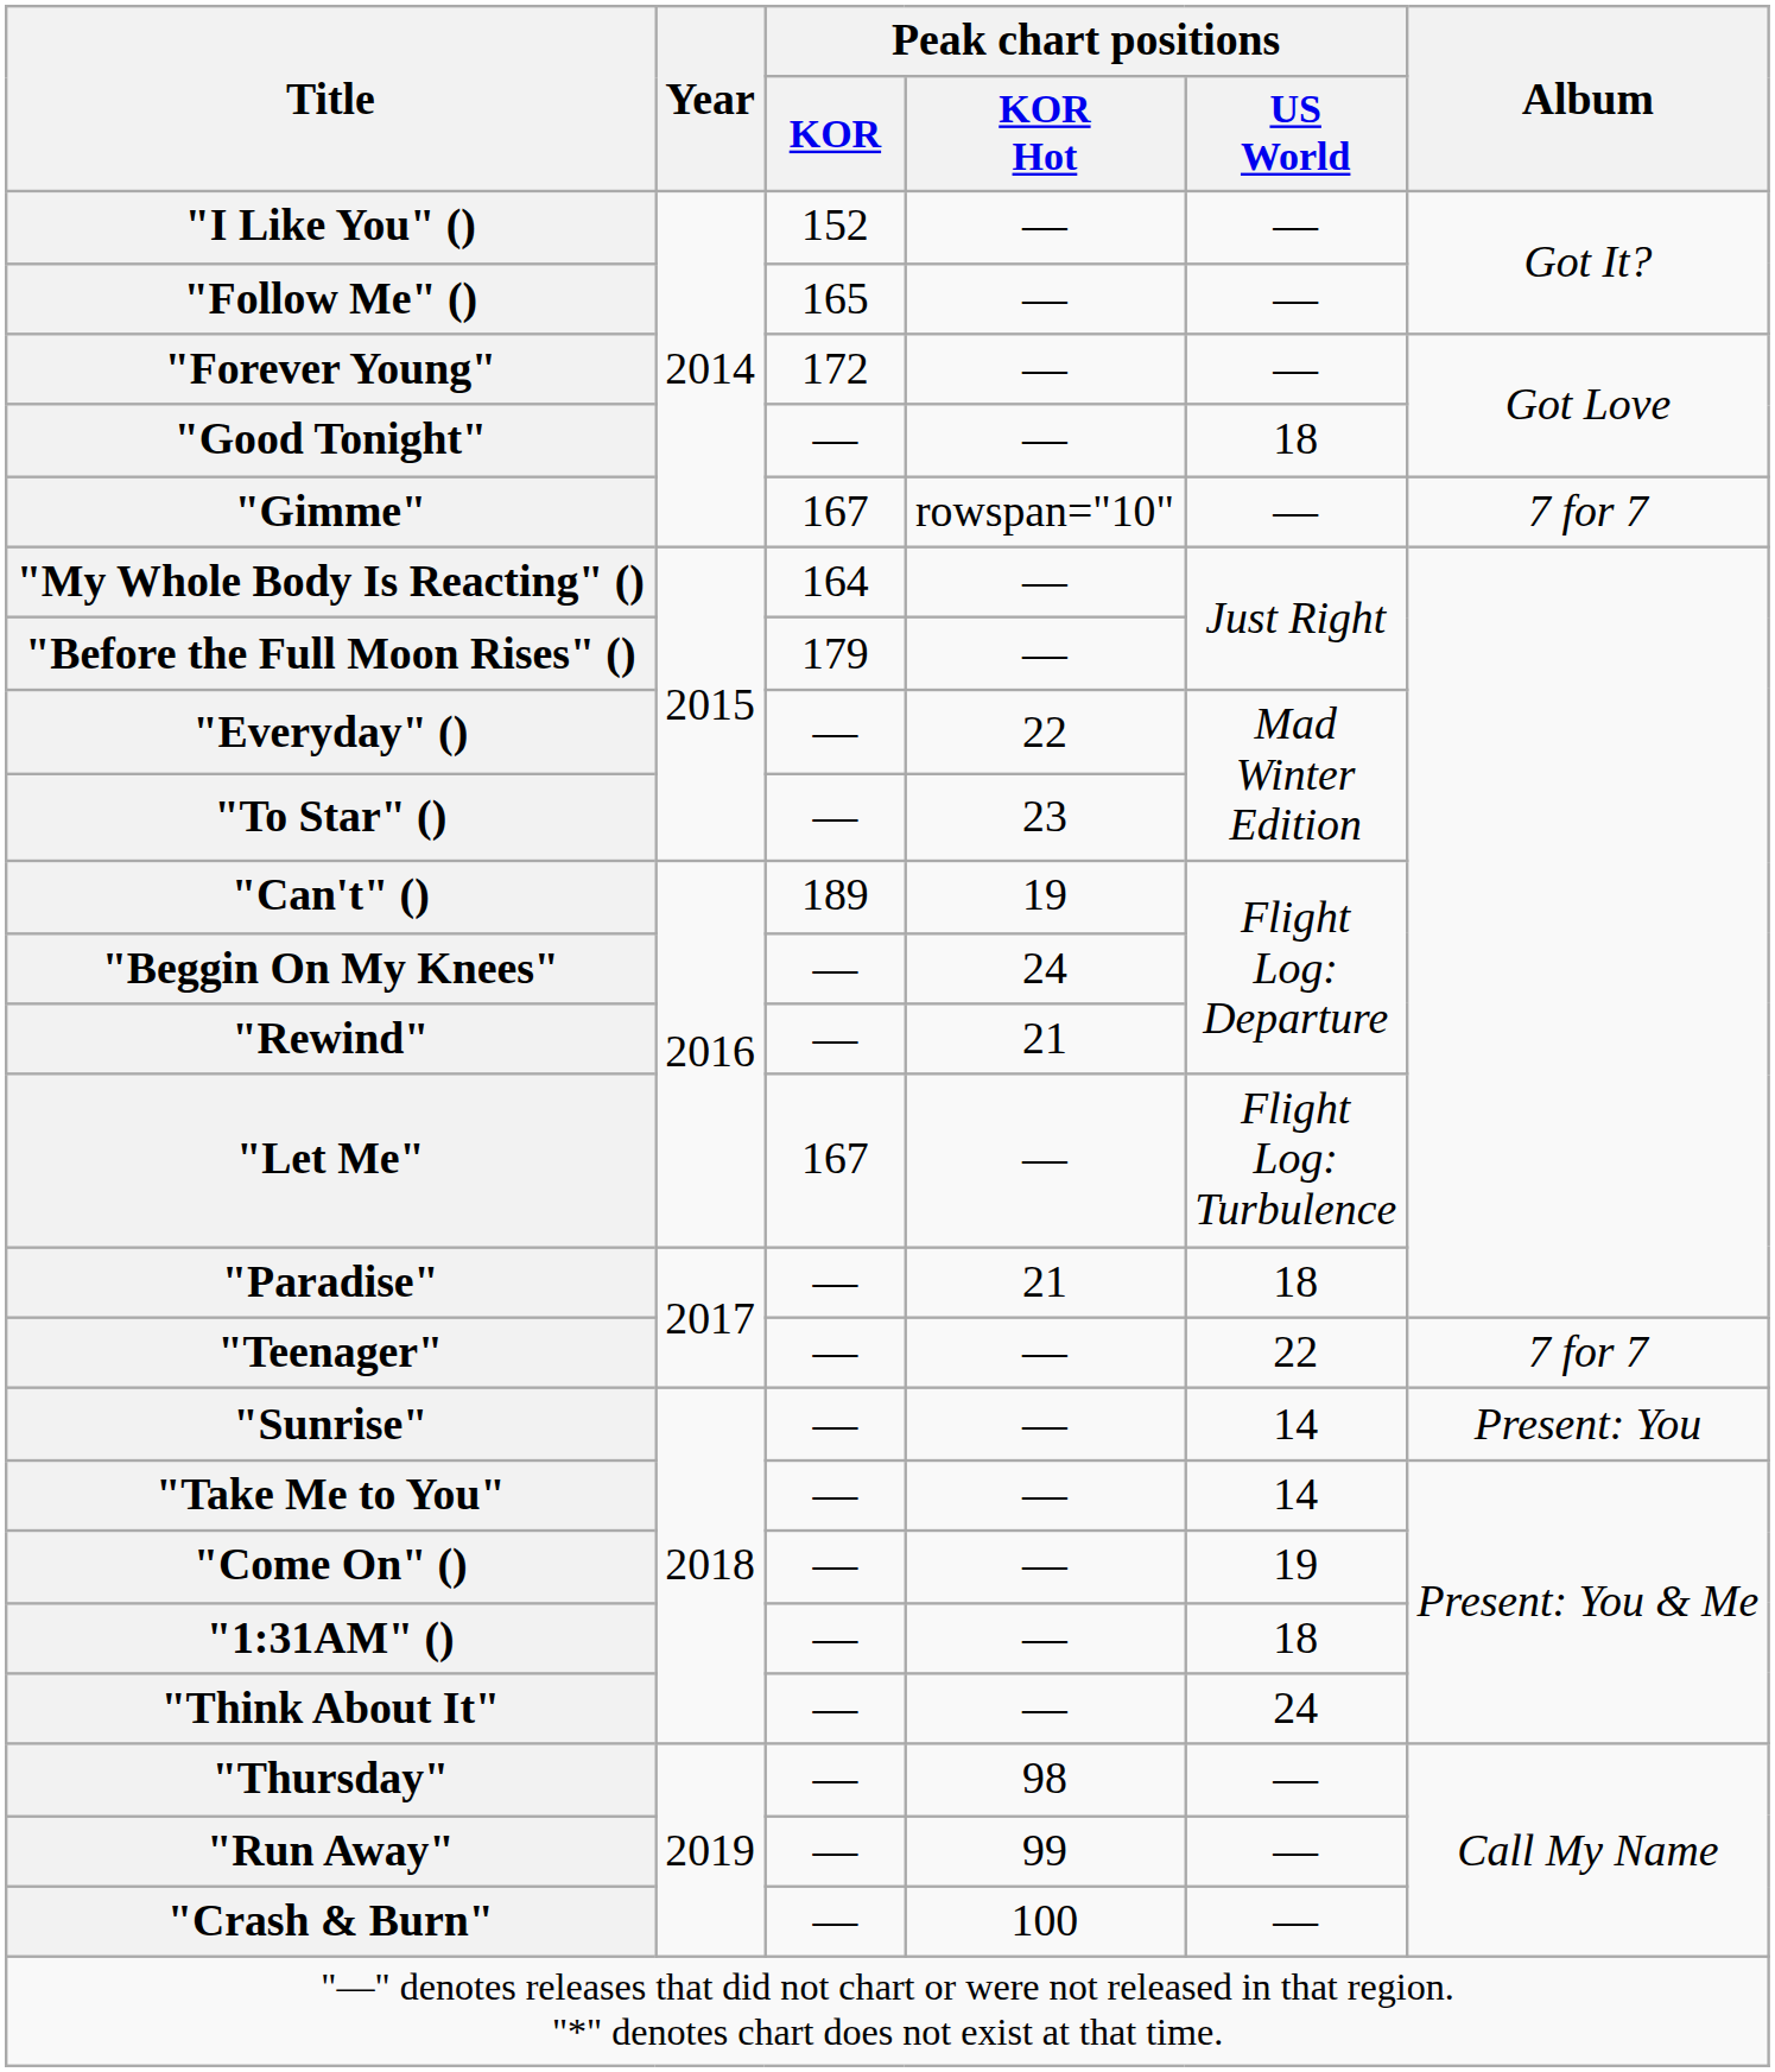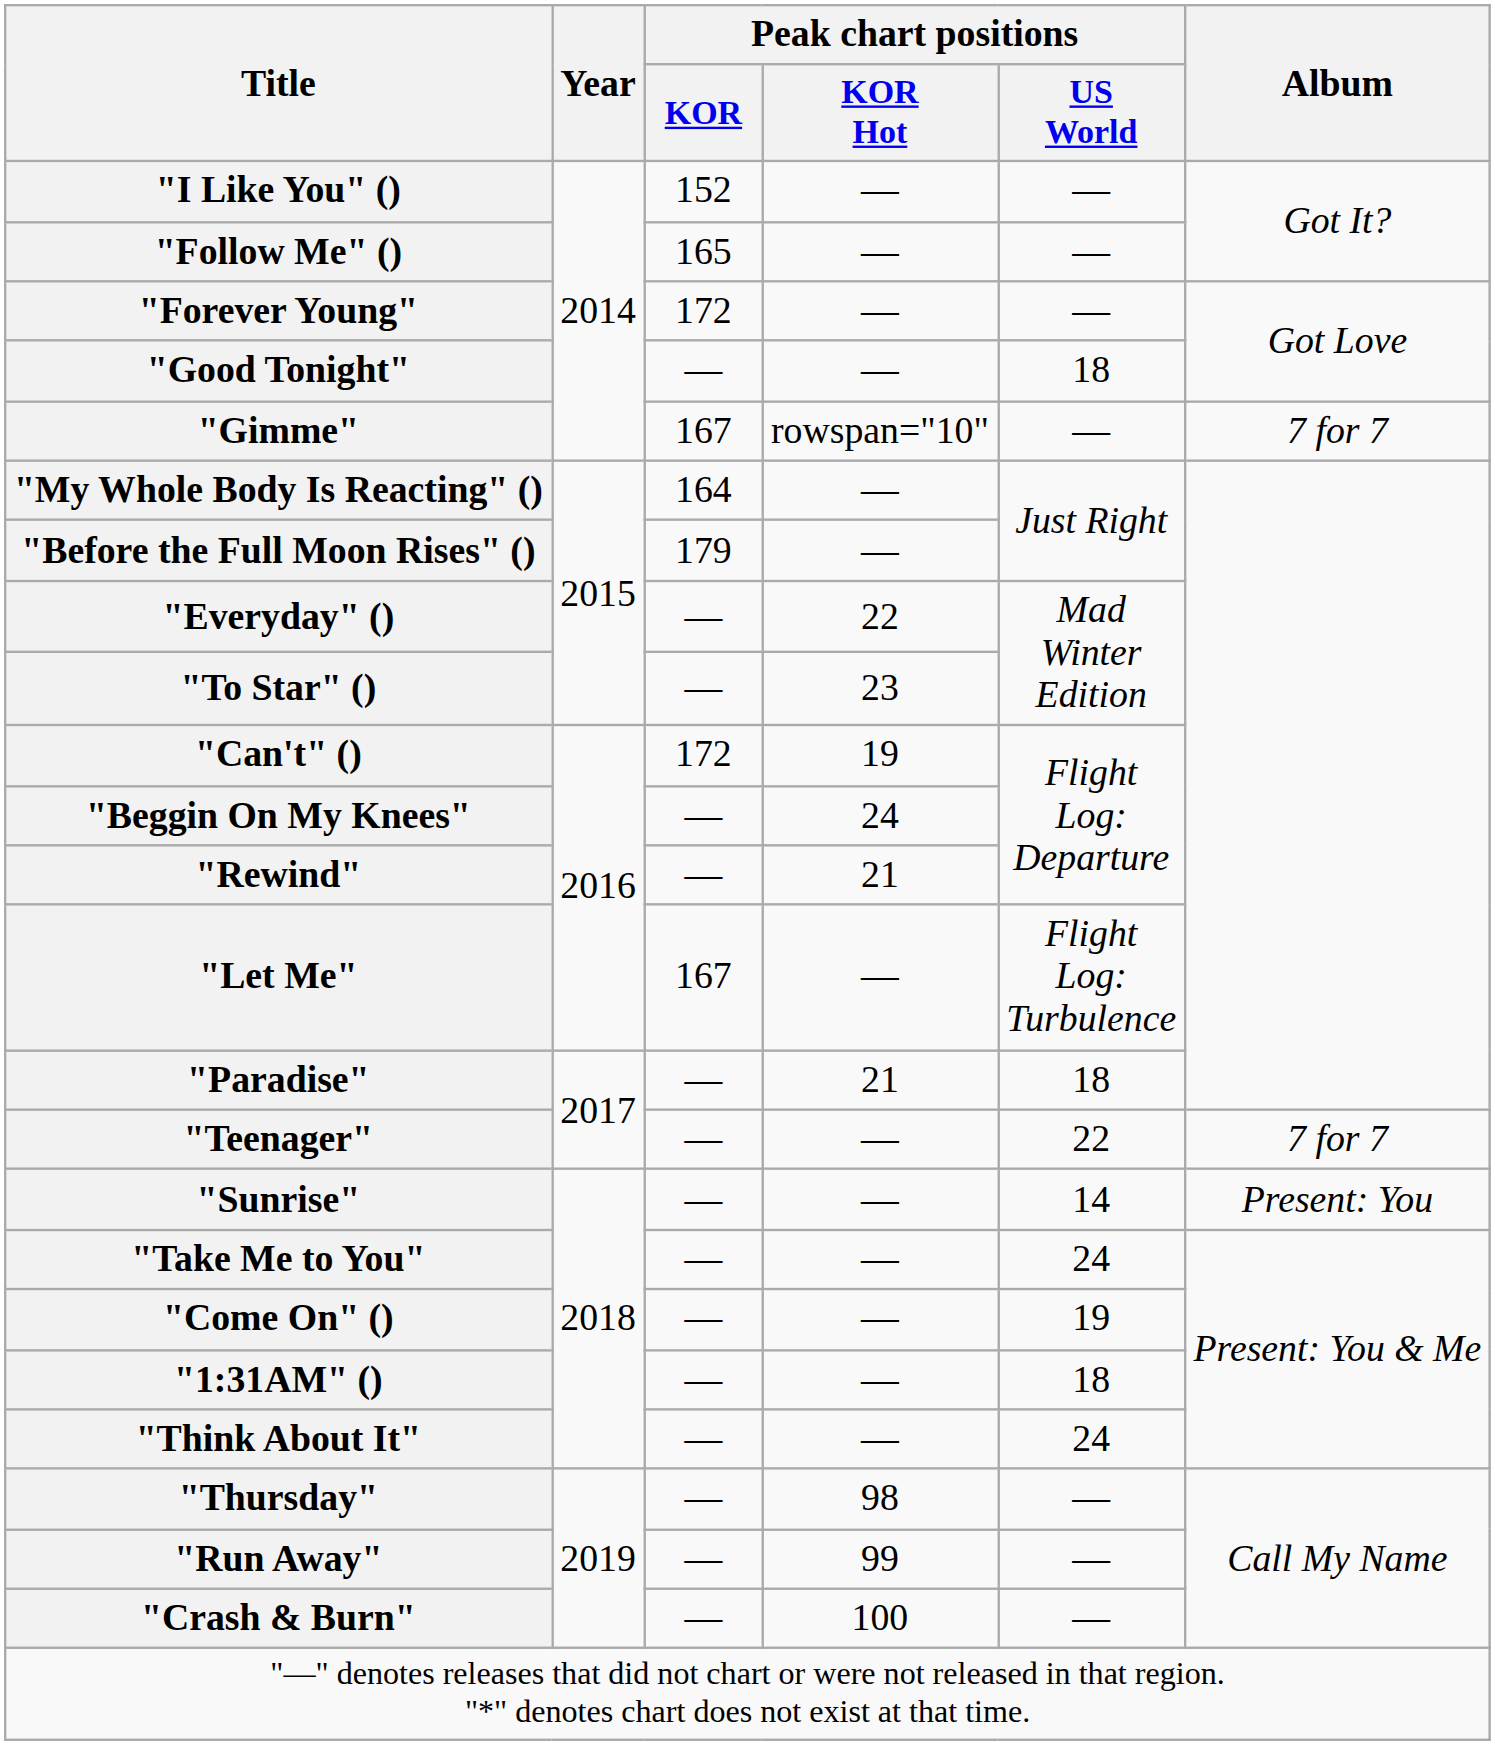"Can't" () | Peak chart positions / KOR: 189 -> 172
"Take Me to You" | Peak chart positions / US World: 14 -> 24
